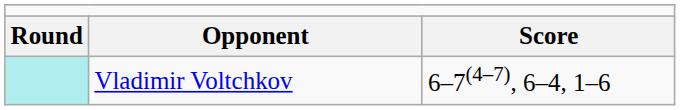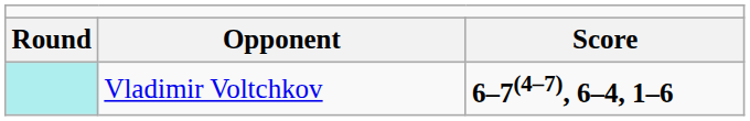Vladimir Voltchkov | column 3: normal -> bold
